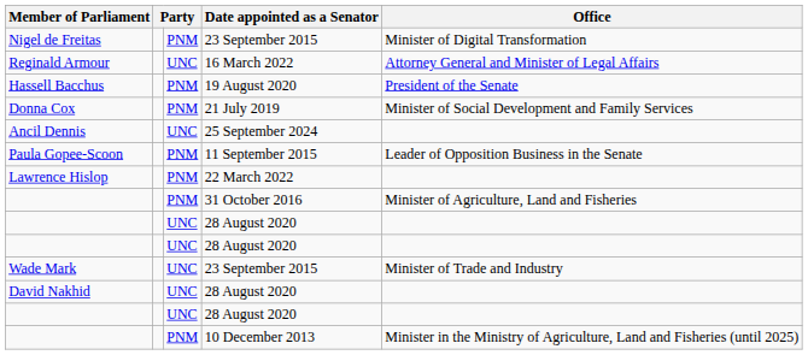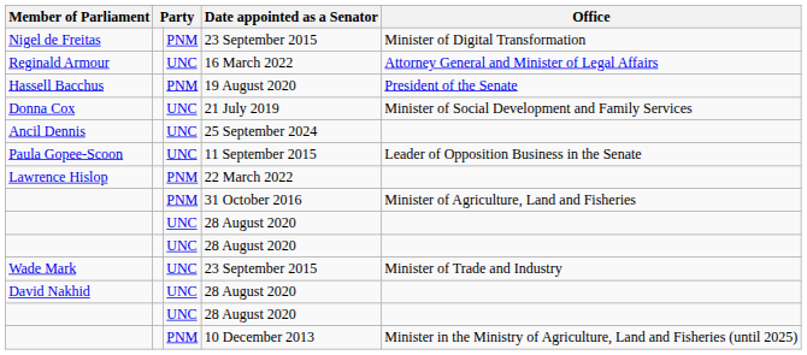Donna Cox | column 3: PNM -> UNC
Paula Gopee-Scoon | column 3: PNM -> UNC
